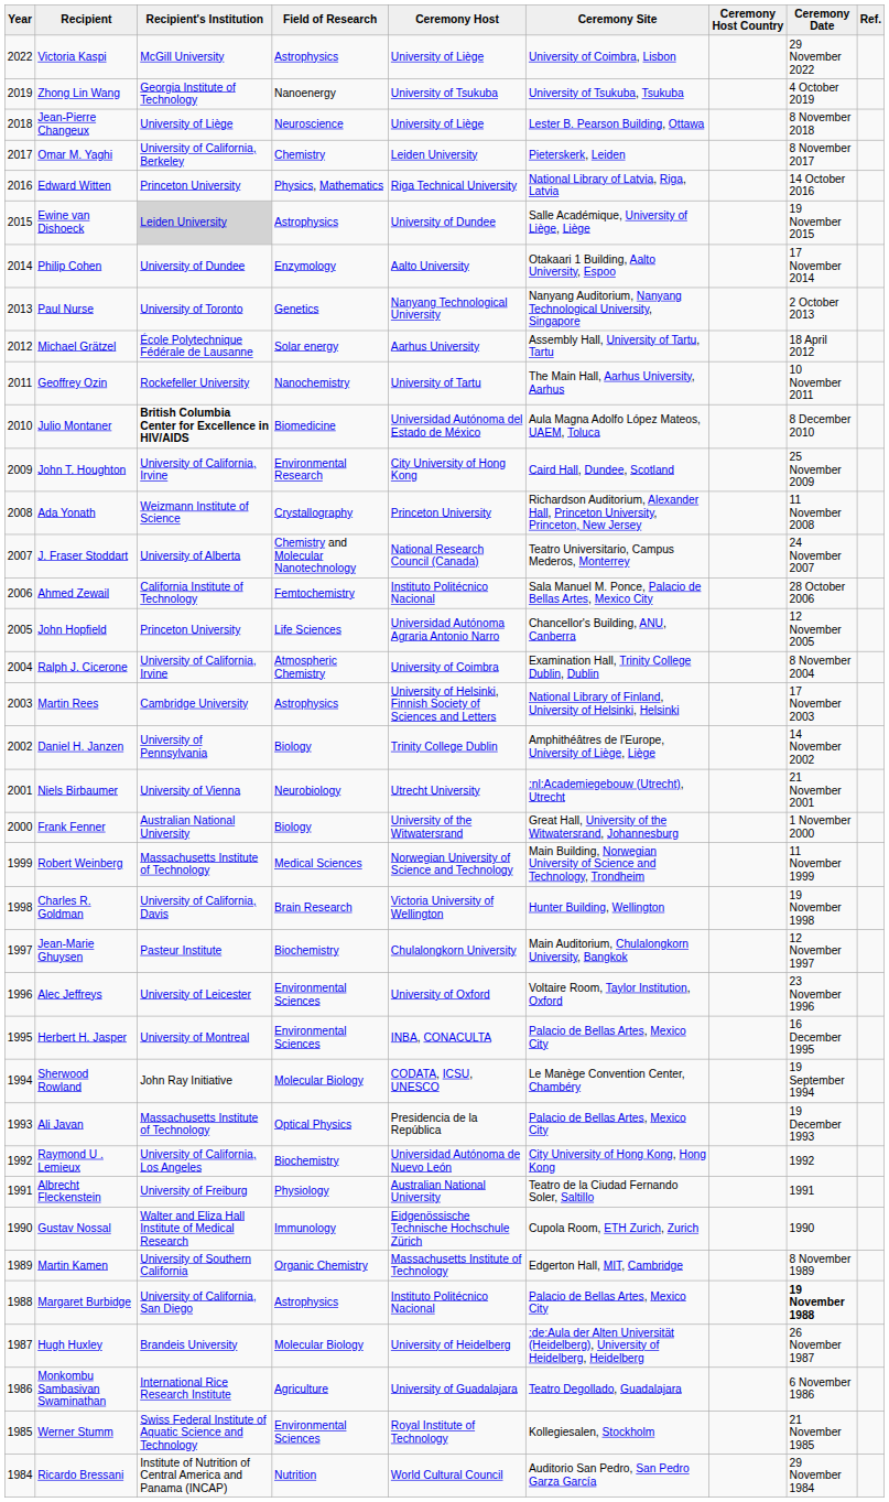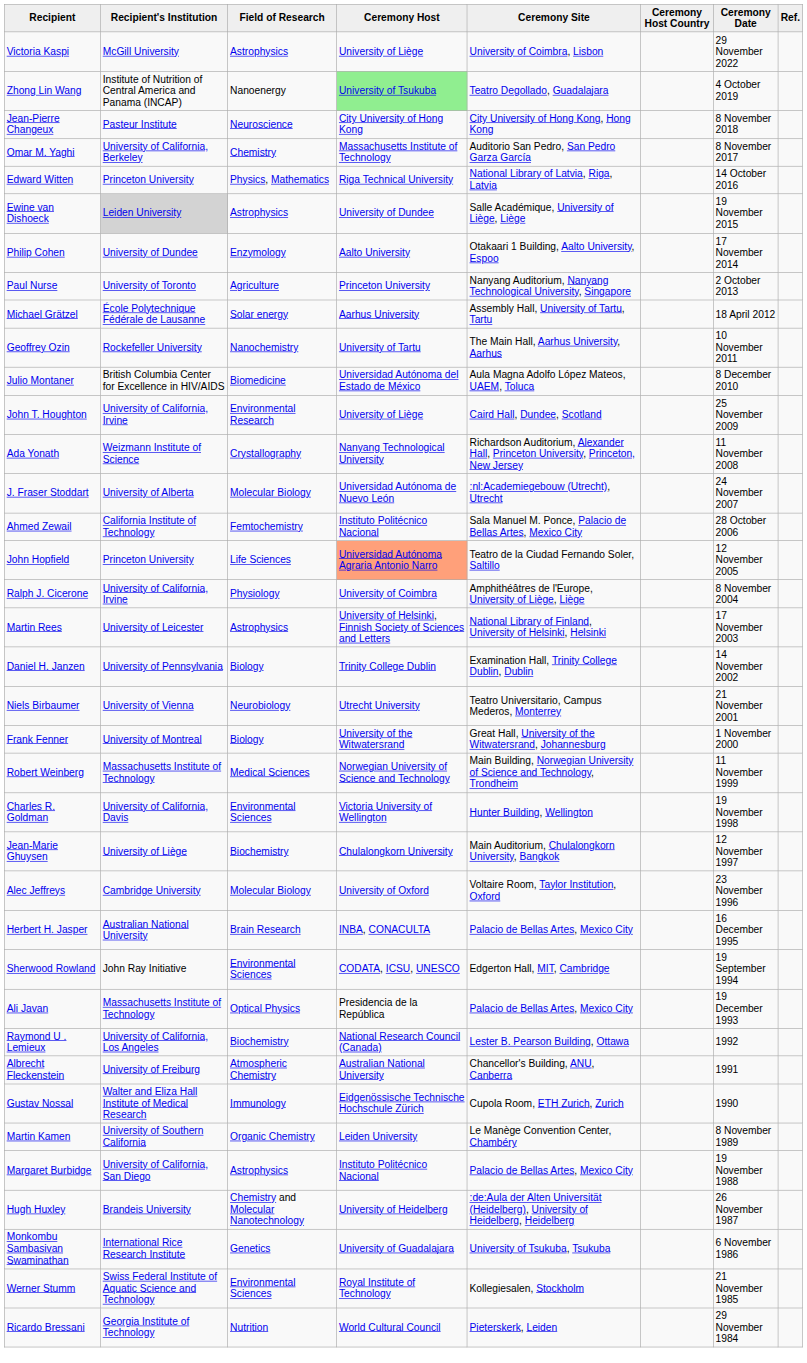- column: Year | 2022 | 2019 | 2018 | 2017 | 2016 | 2015 | 2014 | 2013 | 2012 | 2011 | 2010 | 2009 | 2008 | 2007 | 2006 | 2005 | 2004 | 2003 | 2002 | 2001 | 2000 | 1999 | 1998 | 1997 | 1996 | 1995 | 1994 | 1993 | 1992 | 1991 | 1990 | 1989 | 1988 | 1987 | 1986 | 1985 | 1984
Zhong Lin Wang | Recipient's Institution: Georgia Institute of Technology -> Institute of Nutrition of Central America and Panama (INCAP)
Zhong Lin Wang | Ceremony Host: no background -> lightgreen background
Zhong Lin Wang | Ceremony Site: University of Tsukuba, Tsukuba -> Teatro Degollado, Guadalajara
Jean-Pierre Changeux | Recipient's Institution: University of Liège -> Pasteur Institute
Jean-Pierre Changeux | Ceremony Host: University of Liège -> City University of Hong Kong
Jean-Pierre Changeux | Ceremony Site: Lester B. Pearson Building, Ottawa -> City University of Hong Kong, Hong Kong
Omar M. Yaghi | Ceremony Host: Leiden University -> Massachusetts Institute of Technology
Omar M. Yaghi | Ceremony Site: Pieterskerk, Leiden -> Auditorio San Pedro, San Pedro Garza García
Paul Nurse | Field of Research: Genetics -> Agriculture
Paul Nurse | Ceremony Host: Nanyang Technological University -> Princeton University
Julio Montaner | Recipient's Institution: bold -> normal
John T. Houghton | Ceremony Host: City University of Hong Kong -> University of Liège
Ada Yonath | Ceremony Host: Princeton University -> Nanyang Technological University
J. Fraser Stoddart | Field of Research: Chemistry and Molecular Nanotechnology -> Molecular Biology
J. Fraser Stoddart | Ceremony Host: National Research Council (Canada) -> Universidad Autónoma de Nuevo León
J. Fraser Stoddart | Ceremony Site: Teatro Universitario, Campus Mederos, Monterrey -> :nl:Academiegebouw (Utrecht), Utrecht
John Hopfield | Ceremony Host: no background -> lightsalmon background
John Hopfield | Ceremony Site: Chancellor's Building, ANU, Canberra -> Teatro de la Ciudad Fernando Soler, Saltillo
Ralph J. Cicerone | Field of Research: Atmospheric Chemistry -> Physiology
Ralph J. Cicerone | Ceremony Site: Examination Hall, Trinity College Dublin, Dublin -> Amphithéâtres de l'Europe, University of Liège, Liège
Martin Rees | Recipient's Institution: Cambridge University -> University of Leicester
Daniel H. Janzen | Ceremony Site: Amphithéâtres de l'Europe, University of Liège, Liège -> Examination Hall, Trinity College Dublin, Dublin
Niels Birbaumer | Ceremony Site: :nl:Academiegebouw (Utrecht), Utrecht -> Teatro Universitario, Campus Mederos, Monterrey
Frank Fenner | Recipient's Institution: Australian National University -> University of Montreal
Charles R. Goldman | Field of Research: Brain Research -> Environmental Sciences
Jean-Marie Ghuysen | Recipient's Institution: Pasteur Institute -> University of Liège
Alec Jeffreys | Recipient's Institution: University of Leicester -> Cambridge University
Alec Jeffreys | Field of Research: Environmental Sciences -> Molecular Biology
Herbert H. Jasper | Recipient's Institution: University of Montreal -> Australian National University
Herbert H. Jasper | Field of Research: Environmental Sciences -> Brain Research
Sherwood Rowland | Field of Research: Molecular Biology -> Environmental Sciences
Sherwood Rowland | Ceremony Site: Le Manège Convention Center, Chambéry -> Edgerton Hall, MIT, Cambridge
Raymond U . Lemieux | Ceremony Host: Universidad Autónoma de Nuevo León -> National Research Council (Canada)
Raymond U . Lemieux | Ceremony Site: City University of Hong Kong, Hong Kong -> Lester B. Pearson Building, Ottawa
Albrecht Fleckenstein | Field of Research: Physiology -> Atmospheric Chemistry
Albrecht Fleckenstein | Ceremony Site: Teatro de la Ciudad Fernando Soler, Saltillo -> Chancellor's Building, ANU, Canberra
Martin Kamen | Ceremony Host: Massachusetts Institute of Technology -> Leiden University
Martin Kamen | Ceremony Site: Edgerton Hall, MIT, Cambridge -> Le Manège Convention Center, Chambéry
Margaret Burbidge | Ceremony Date: bold -> normal
Hugh Huxley | Field of Research: Molecular Biology -> Chemistry and Molecular Nanotechnology
Monkombu Sambasivan Swaminathan | Field of Research: Agriculture -> Genetics
Monkombu Sambasivan Swaminathan | Ceremony Site: Teatro Degollado, Guadalajara -> University of Tsukuba, Tsukuba
Ricardo Bressani | Recipient's Institution: Institute of Nutrition of Central America and Panama (INCAP) -> Georgia Institute of Technology
Ricardo Bressani | Ceremony Site: Auditorio San Pedro, San Pedro Garza García -> Pieterskerk, Leiden
